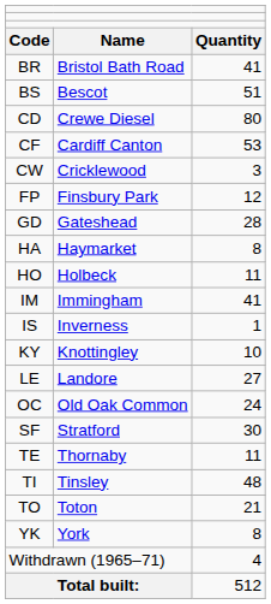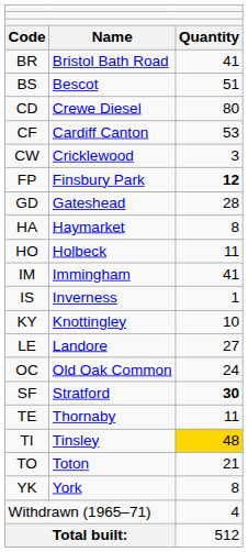FP | column 3: normal -> bold
SF | column 3: normal -> bold
TI | column 3: no background -> gold background
